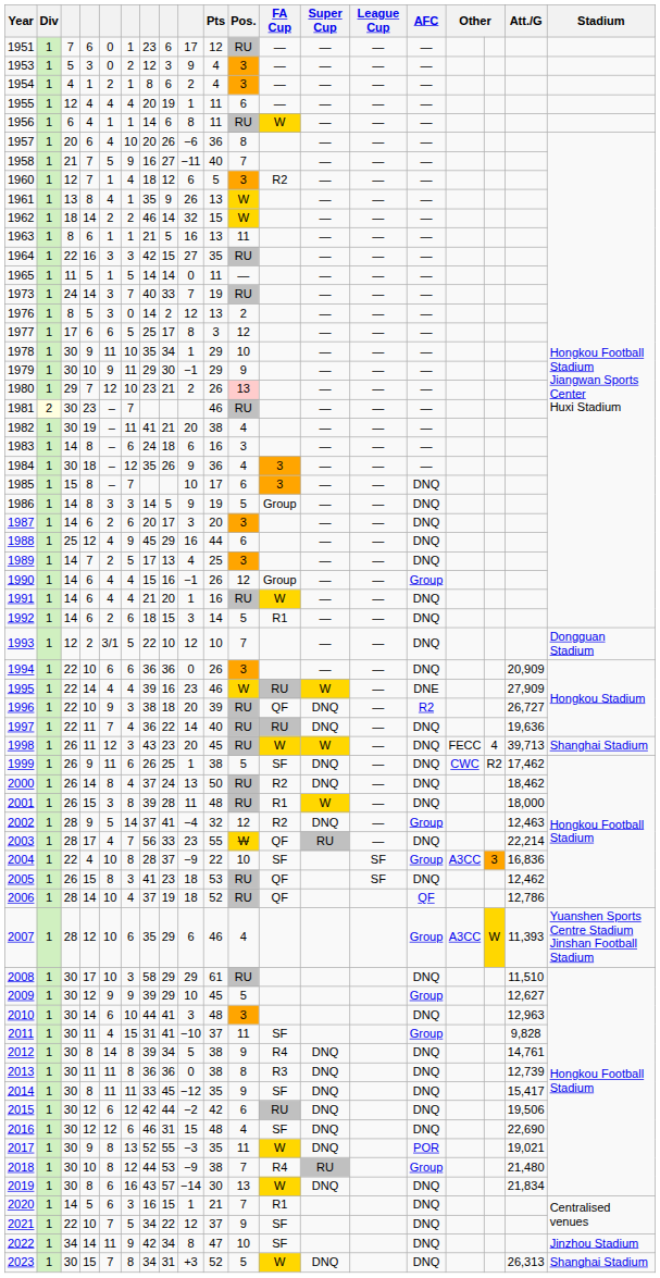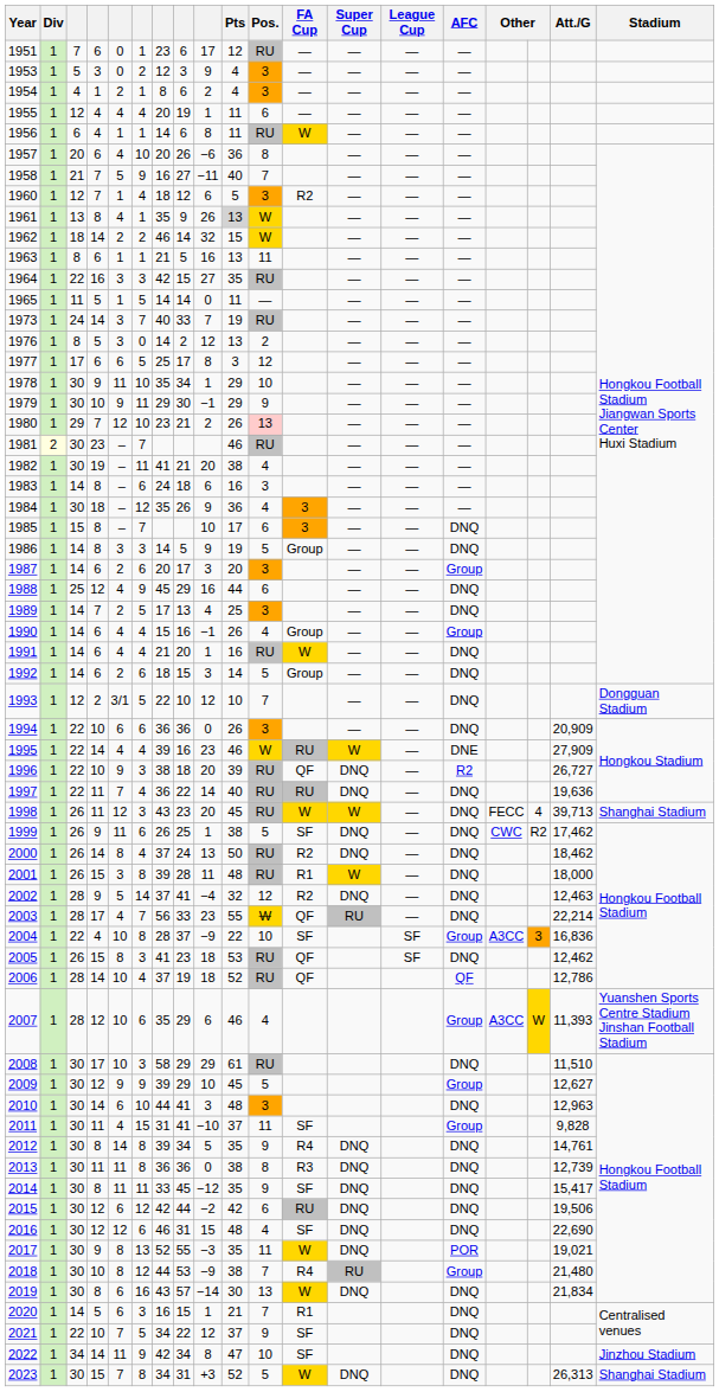1961 | Pts: no background -> lightgrey background
1987 | AFC: DNQ -> Group
1990 | Pos.: 12 -> 4
1992 | FA Cup: R1 -> Group
2002 | AFC: Group -> DNQ
2012 | Pts: 38 -> 35
